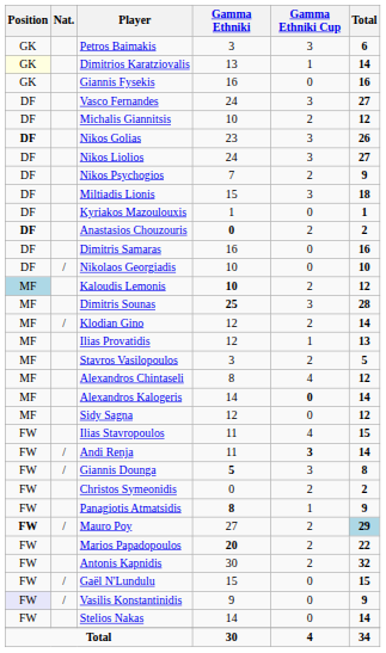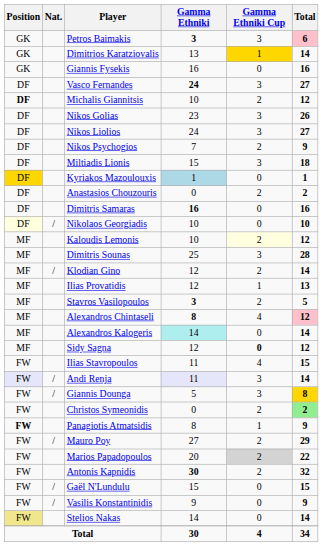Petros Baimakis | Gamma Ethniki: normal -> bold
Petros Baimakis | Total: no background -> pink background
Dimitrios Karatziovalis | Position: lightyellow background -> no background
Dimitrios Karatziovalis | Gamma Ethniki Cup: no background -> gold background
Vasco Fernandes | Gamma Ethniki: normal -> bold
Michalis Giannitsis | Position: normal -> bold
Nikos Golias | Position: bold -> normal
Kyriakos Mazoulouxis | Position: no background -> gold background
Kyriakos Mazoulouxis | Gamma Ethniki: no background -> lightblue background
Anastasios Chouzouris | Position: bold -> normal
Anastasios Chouzouris | Gamma Ethniki: bold -> normal
Dimitris Samaras | Gamma Ethniki: normal -> bold
Nikolaos Georgiadis | Position: no background -> lightyellow background
Kaloudis Lemonis | Position: lightblue background -> no background
Kaloudis Lemonis | Gamma Ethniki: bold -> normal
Kaloudis Lemonis | Gamma Ethniki Cup: no background -> lightyellow background
Dimitris Sounas | Gamma Ethniki: bold -> normal
Stavros Vasilopoulos | Gamma Ethniki: normal -> bold
Alexandros Chintaseli | Gamma Ethniki: normal -> bold
Alexandros Chintaseli | Total: no background -> pink background
Alexandros Kalogeris | Gamma Ethniki: no background -> paleturquoise background
Alexandros Kalogeris | Gamma Ethniki Cup: bold -> normal
Sidy Sagna | Gamma Ethniki Cup: normal -> bold
Andi Renja | Position: no background -> lavender background
Andi Renja | Gamma Ethniki: no background -> lavender background
Andi Renja | Gamma Ethniki Cup: bold -> normal
Giannis Dounga | Gamma Ethniki: bold -> normal
Giannis Dounga | Total: no background -> gold background
Christos Symeonidis | Total: no background -> lightgreen background
Panagiotis Atmatsidis | Position: normal -> bold
Panagiotis Atmatsidis | Gamma Ethniki: bold -> normal
Mauro Poy | Position: bold -> normal
Mauro Poy | Total: lightblue background -> no background
Marios Papadopoulos | Gamma Ethniki: bold -> normal
Marios Papadopoulos | Gamma Ethniki Cup: no background -> lightgrey background
Antonis Kapnidis | Gamma Ethniki: normal -> bold
Vasilis Konstantinidis | Position: lavender background -> no background
Stelios Nakas | Position: no background -> khaki background
